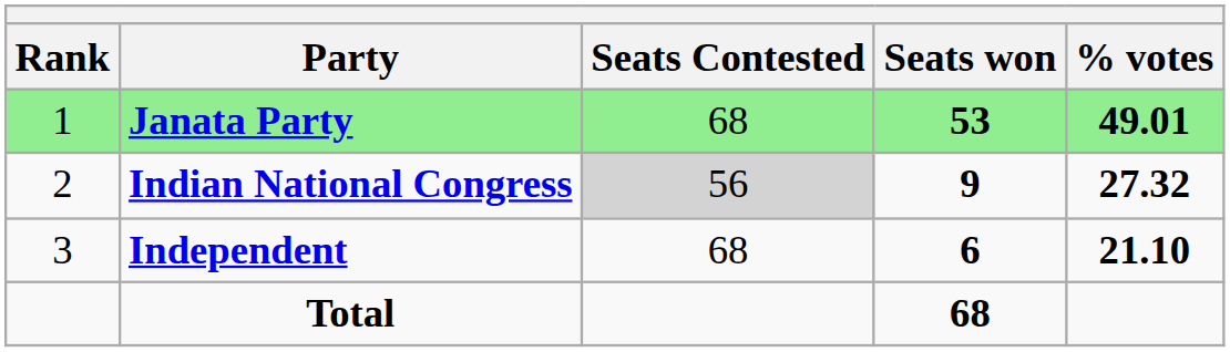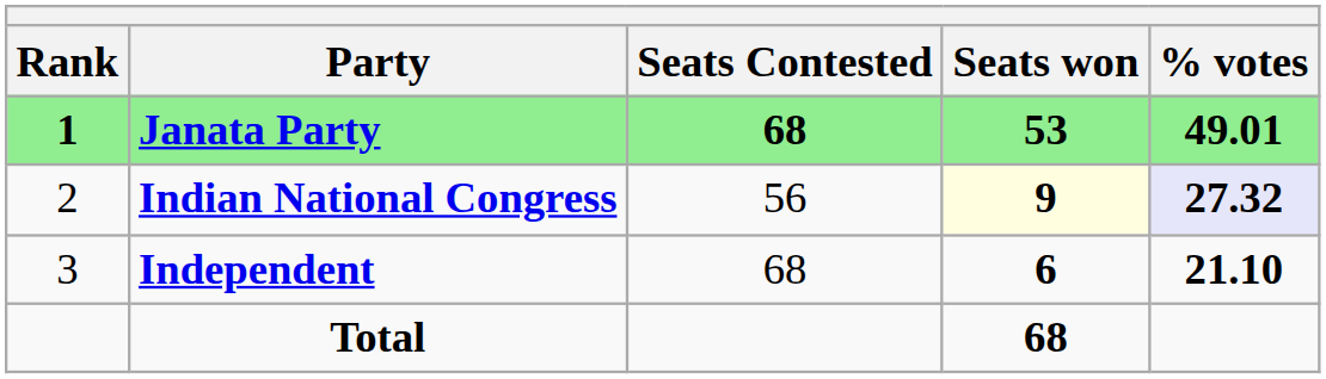Janata Party | Rank: normal -> bold
Janata Party | Seats Contested: normal -> bold
Indian National Congress | Seats Contested: lightgrey background -> no background
Indian National Congress | Seats won: no background -> lightyellow background
Indian National Congress | % votes: no background -> lavender background
